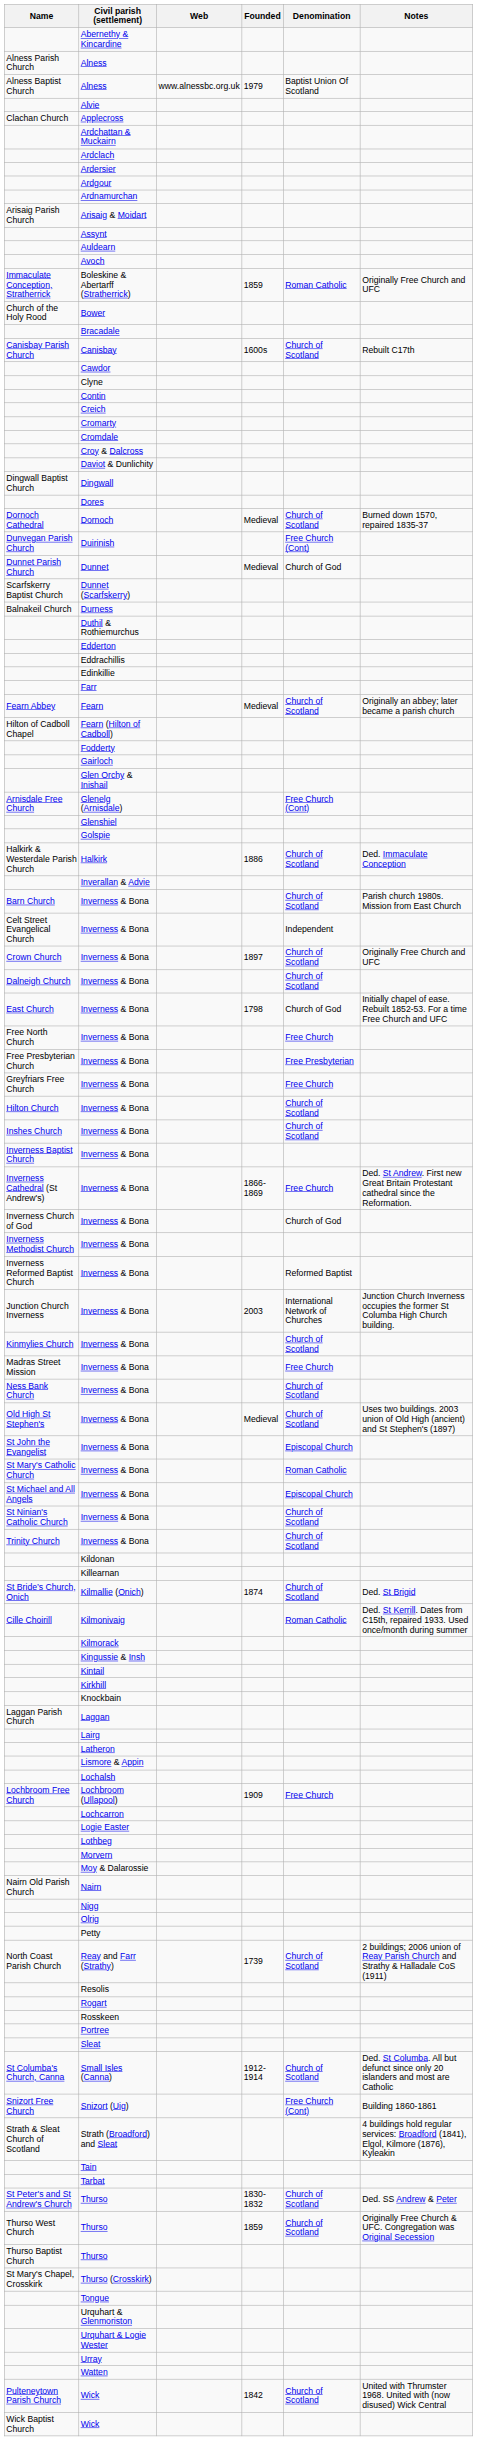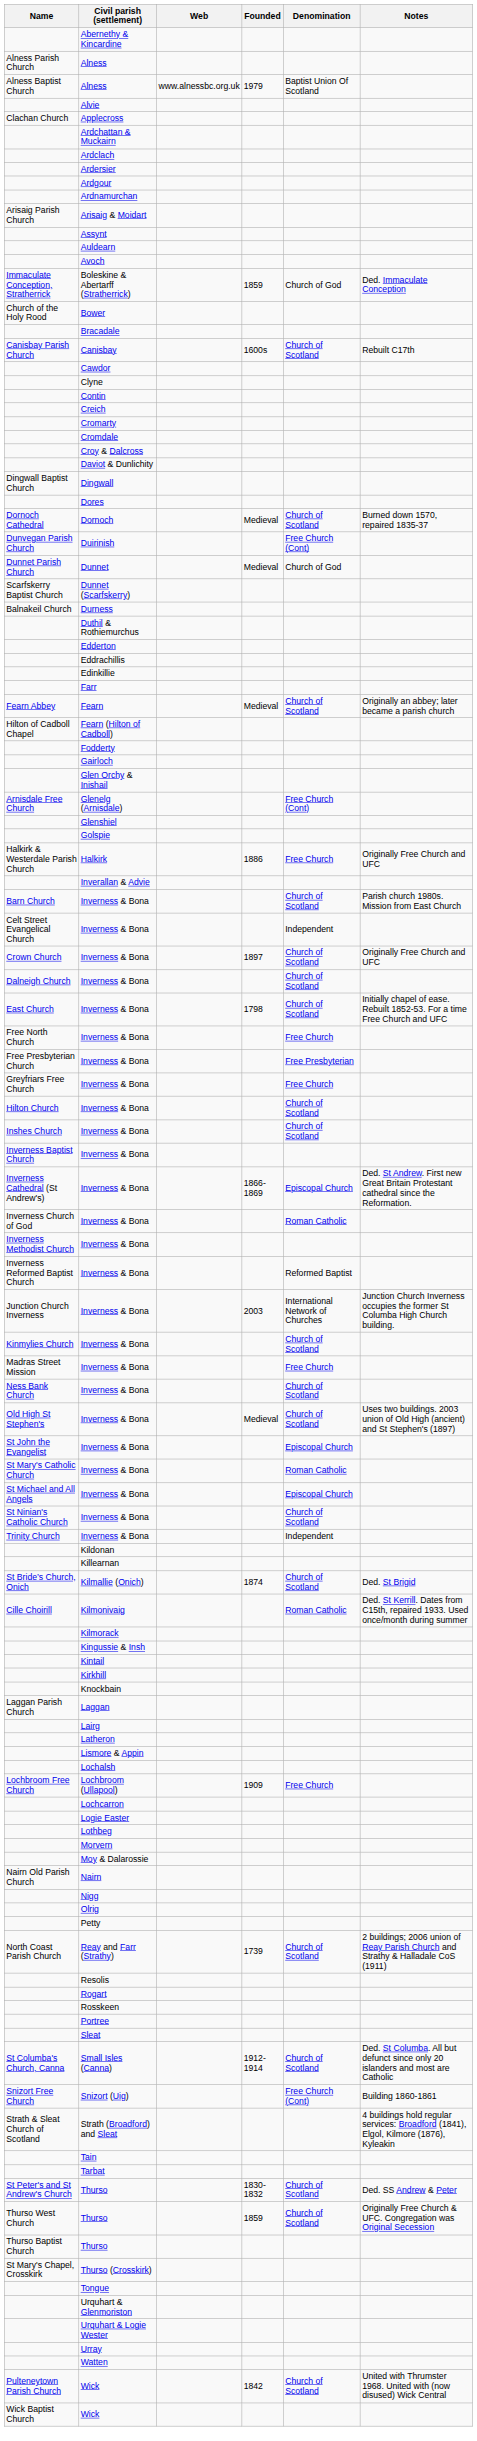Boleskine & Abertarff (Stratherrick) | Denomination: Roman Catholic -> Church of God
Boleskine & Abertarff (Stratherrick) | Notes: Originally Free Church and UFC -> Ded. Immaculate Conception
Halkirk | Denomination: Church of Scotland -> Free Church
Halkirk | Notes: Ded. Immaculate Conception -> Originally Free Church and UFC
East Church / Inverness & Bona | Denomination: Church of God -> Church of Scotland
Inverness Cathedral (St Andrew's) / Inverness & Bona | Denomination: Free Church -> Episcopal Church
Inverness Church of God / Inverness & Bona | Denomination: Church of God -> Roman Catholic
Trinity Church / Inverness & Bona | Denomination: Church of Scotland -> Independent
